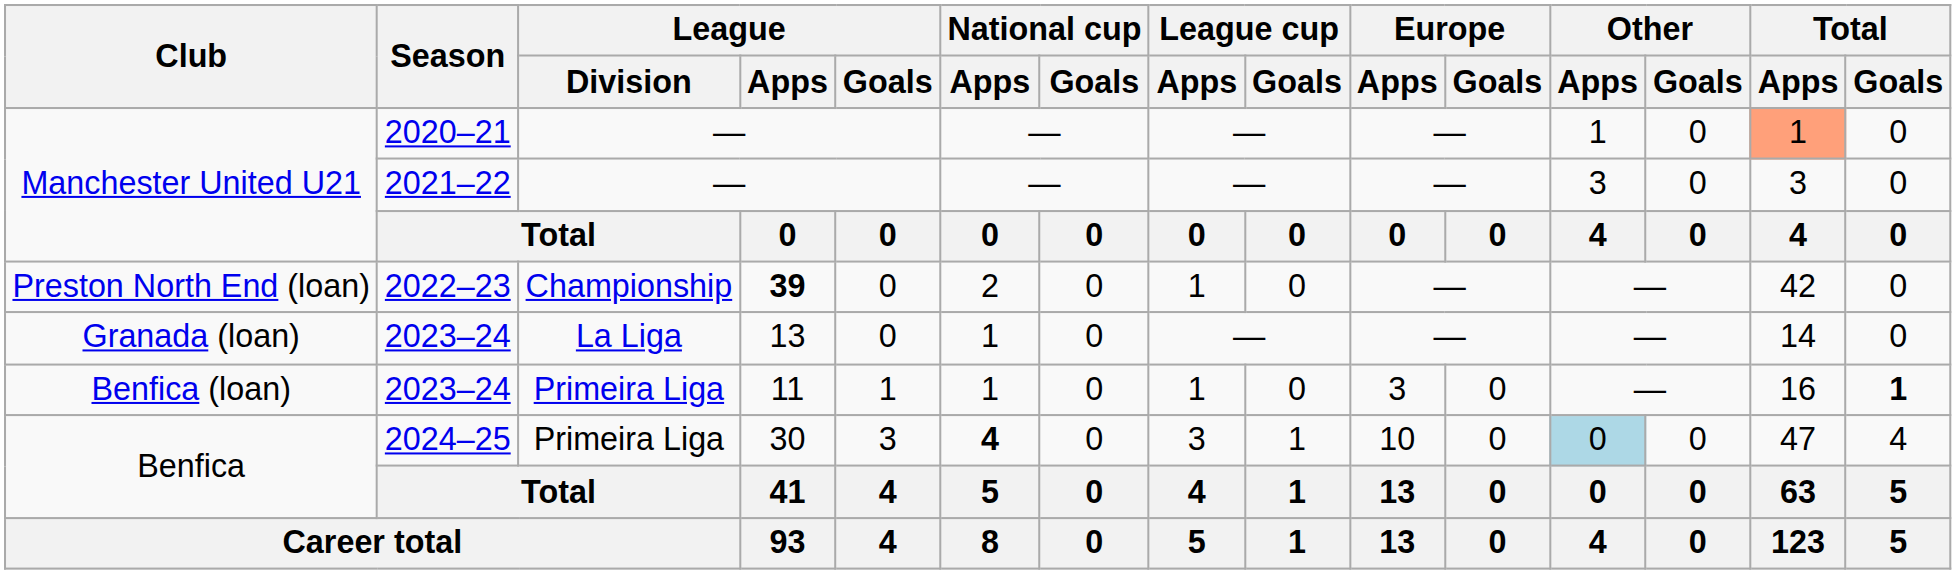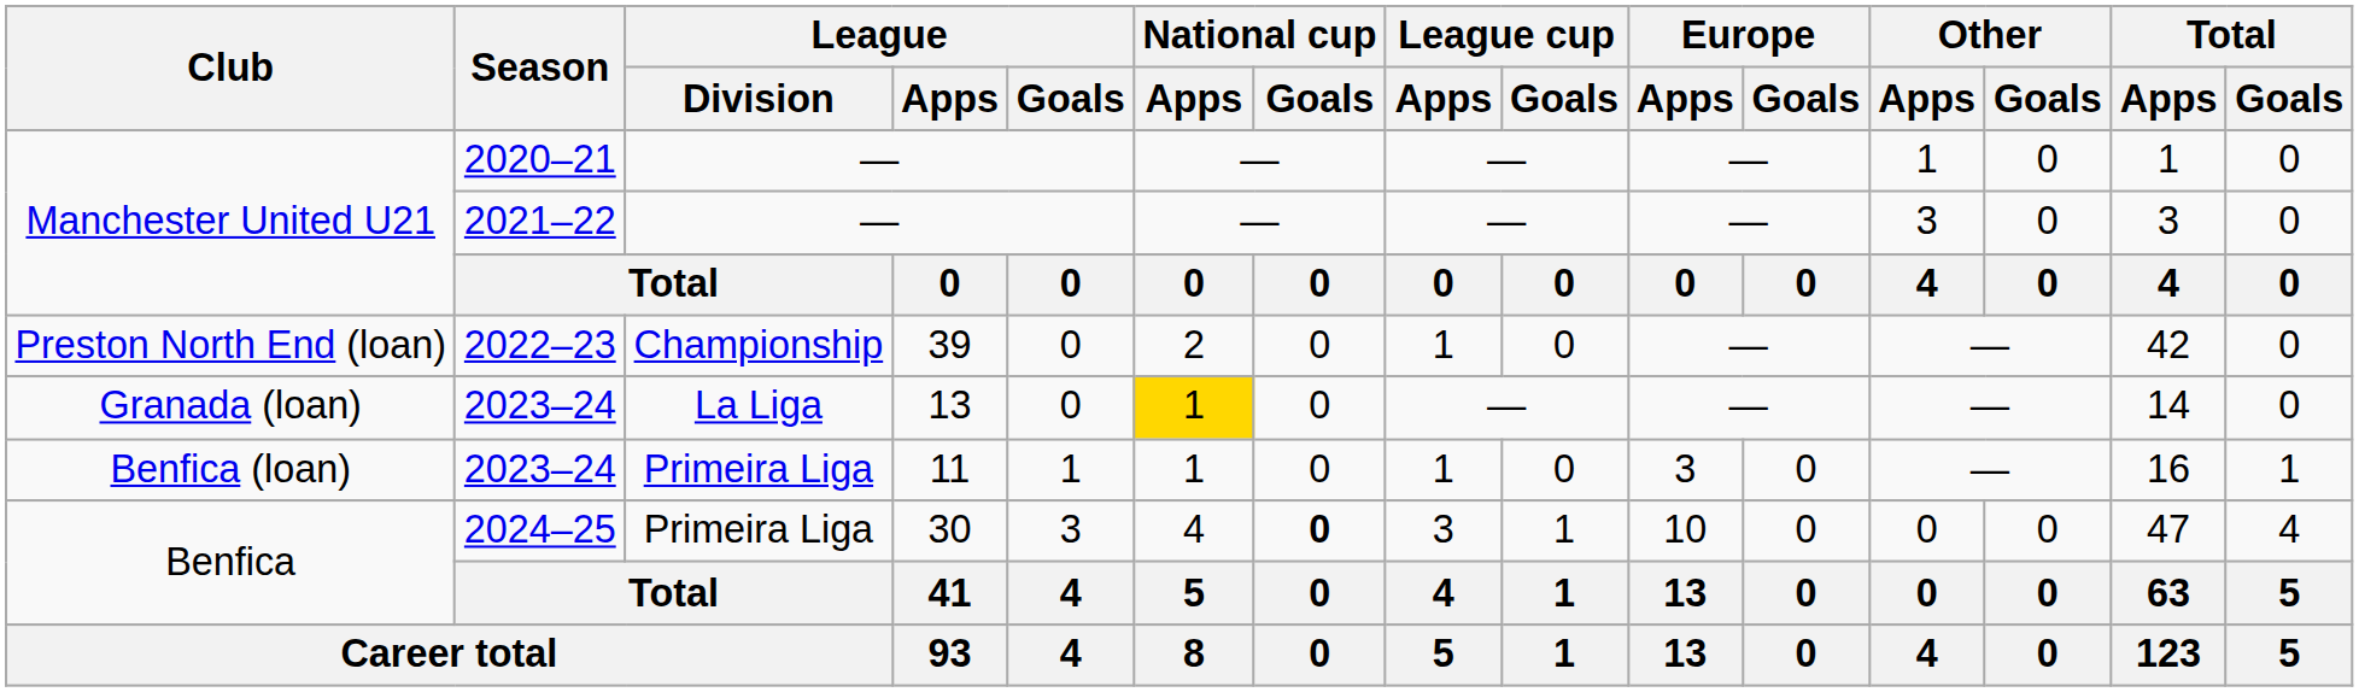Manchester United U21 / 2020–21 | Total / Apps: lightsalmon background -> no background
Preston North End (loan) | League / Apps: bold -> normal
Granada (loan) | National cup / Apps: no background -> gold background
Benfica (loan) | Total / Goals: bold -> normal
Benfica / 2024–25 | National cup / Apps: bold -> normal
Benfica / 2024–25 | National cup / Goals: normal -> bold
Benfica / 2024–25 | Other / Apps: lightblue background -> no background
